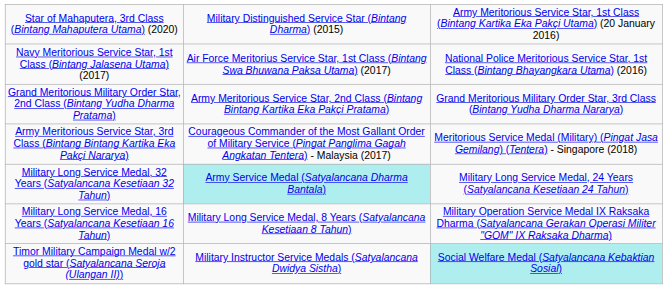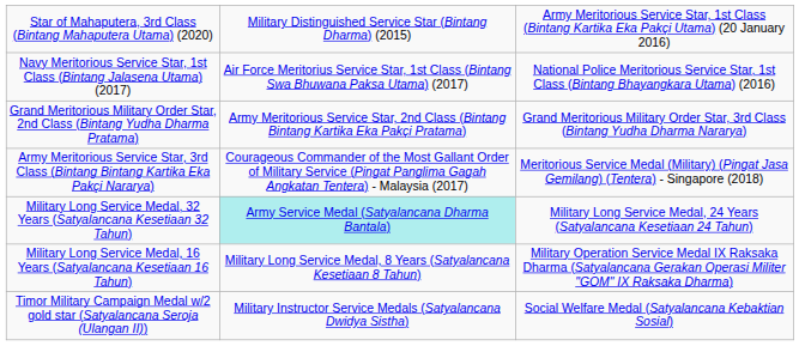row 7 | column 3: paleturquoise background -> no background
